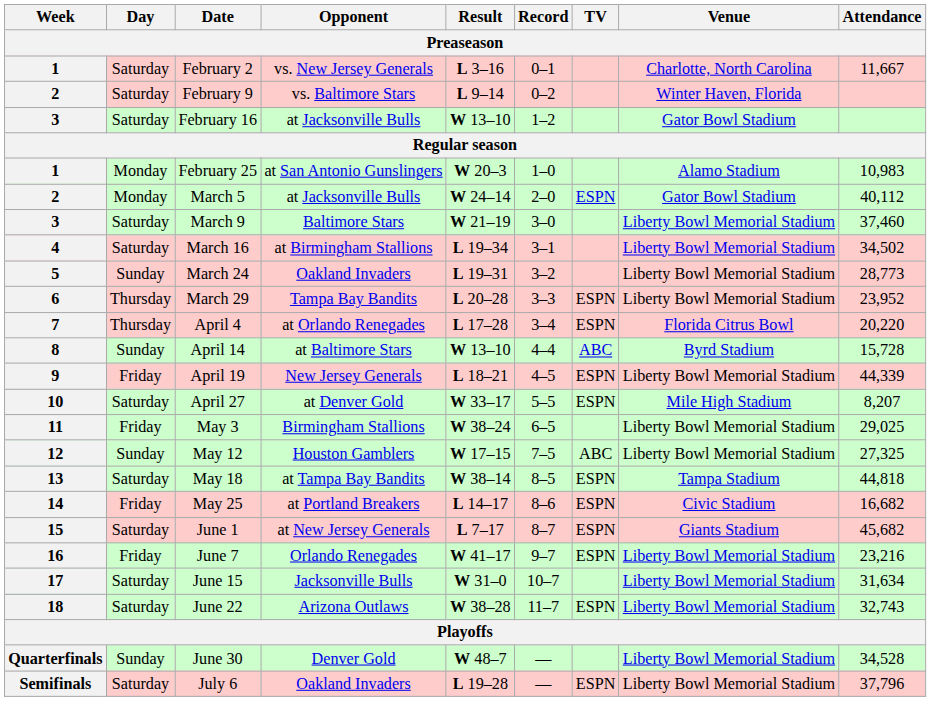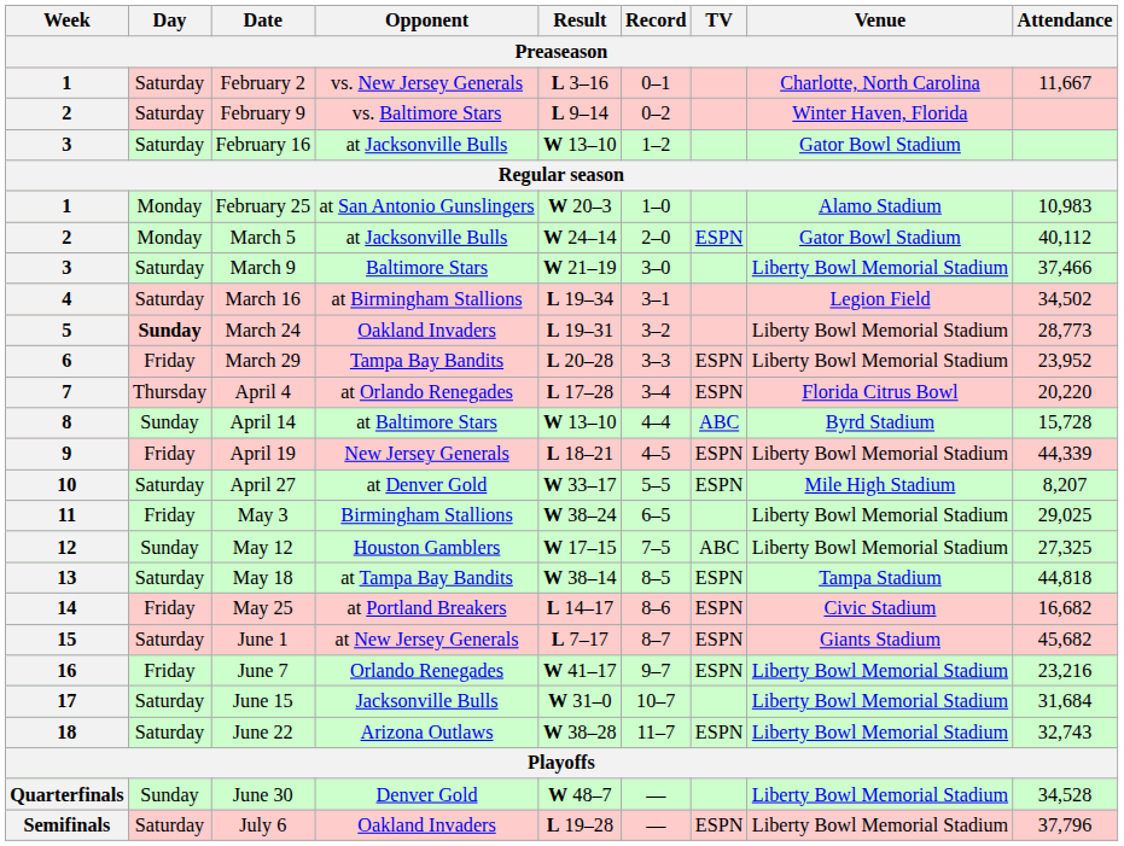March 9 | Attendance: 37,460 -> 37,466
March 16 | Venue: Liberty Bowl Memorial Stadium -> Legion Field
March 24 | Day: normal -> bold
March 29 | Day: Thursday -> Friday
June 15 | Attendance: 31,634 -> 31,684
